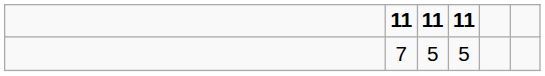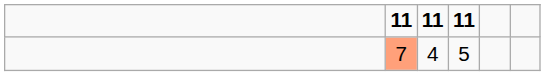row 2 | column 2: no background -> lightsalmon background
row 2 | column 3: 5 -> 4
